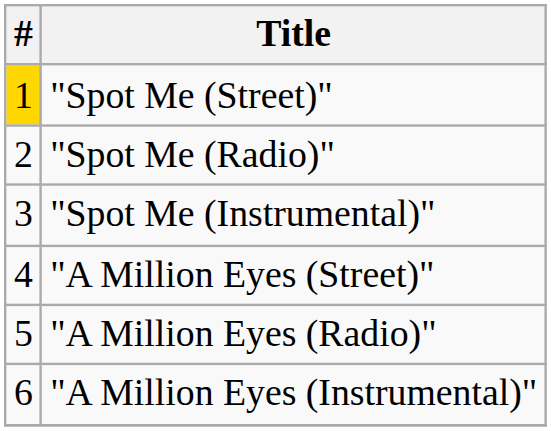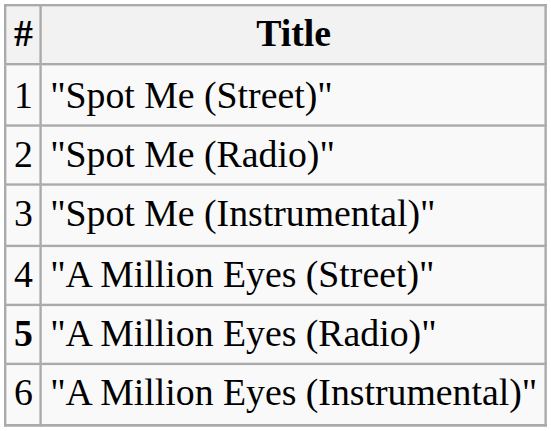"Spot Me (Street)" | #: gold background -> no background
"A Million Eyes (Radio)" | #: normal -> bold
